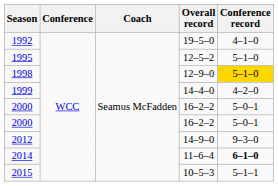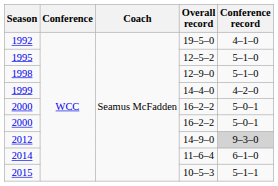1998 | Conference record: gold background -> no background
2012 | Conference record: no background -> lightgrey background
2014 | Conference record: bold -> normal
